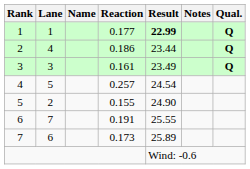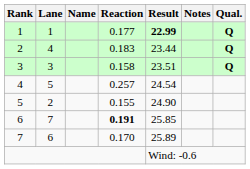row 3 | Reaction: 0.186 -> 0.183
row 4 | Reaction: 0.161 -> 0.158
row 4 | Result: 23.49 -> 23.51
row 7 | Reaction: normal -> bold
row 7 | Result: 25.55 -> 25.85
row 8 | Reaction: 0.173 -> 0.170
